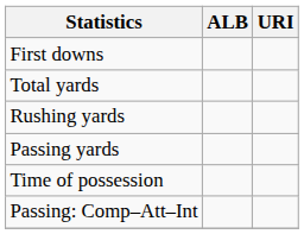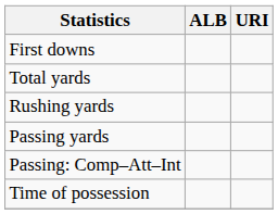rows swapped: Passing: Comp–Att–Int <-> Time of possession
